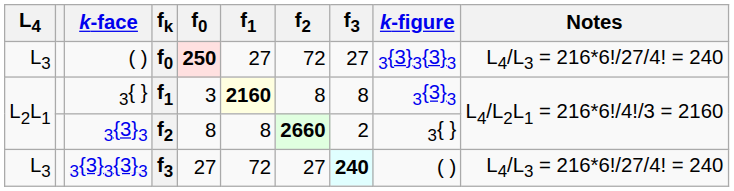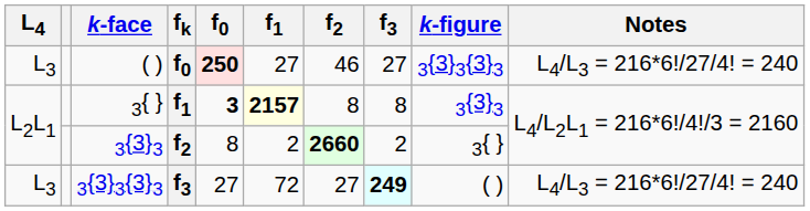row 2 | f2: 72 -> 46
row 3 | f0: normal -> bold
row 3 | f1: 2160 -> 2157
row 4 | f1: 8 -> 2
row 5 | f3: 240 -> 249
